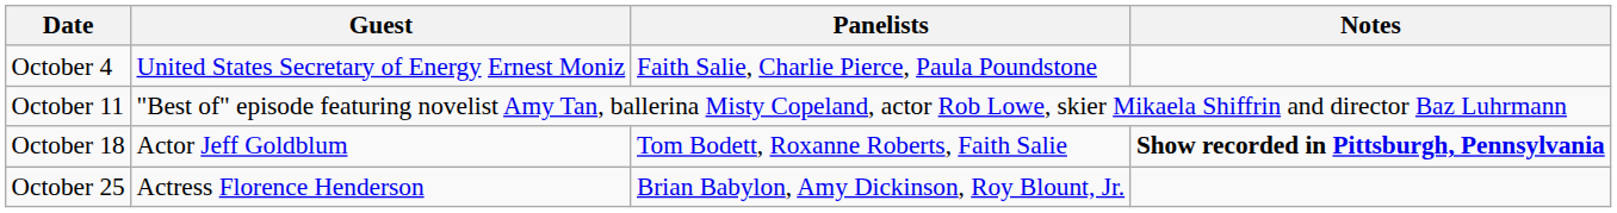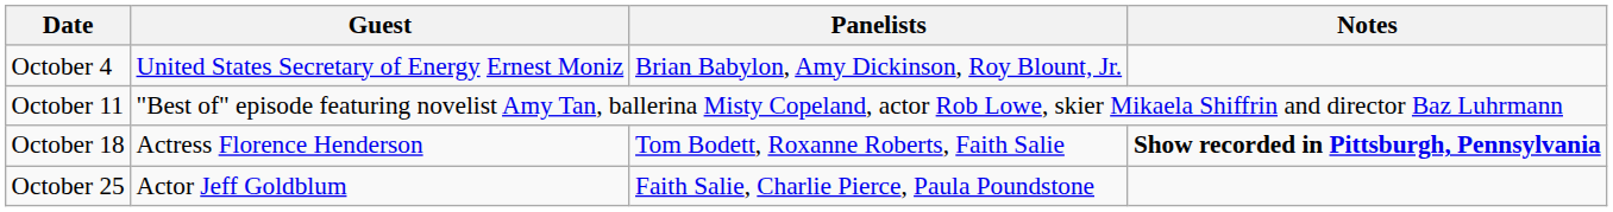October 4 | Panelists: Faith Salie, Charlie Pierce, Paula Poundstone -> Brian Babylon, Amy Dickinson, Roy Blount, Jr.
October 18 | Guest: Actor Jeff Goldblum -> Actress Florence Henderson
October 25 | Guest: Actress Florence Henderson -> Actor Jeff Goldblum
October 25 | Panelists: Brian Babylon, Amy Dickinson, Roy Blount, Jr. -> Faith Salie, Charlie Pierce, Paula Poundstone
